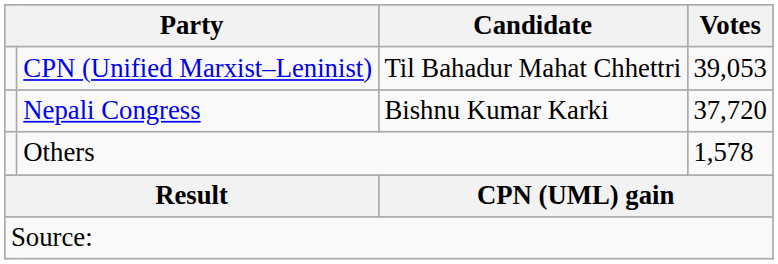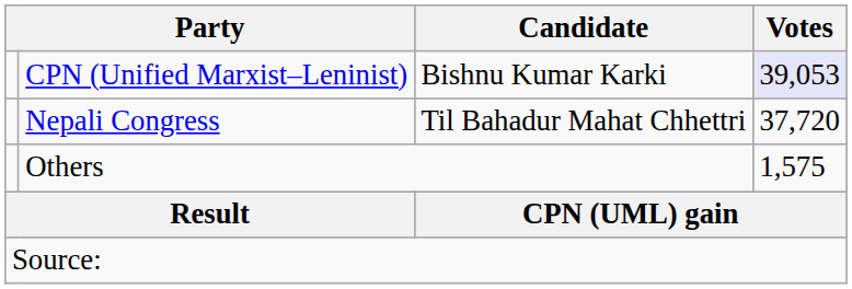CPN (Unified Marxist–Leninist) | Candidate: Til Bahadur Mahat Chhettri -> Bishnu Kumar Karki
CPN (Unified Marxist–Leninist) | Votes: no background -> lavender background
Nepali Congress | Candidate: Bishnu Kumar Karki -> Til Bahadur Mahat Chhettri
Others | Votes: 1,578 -> 1,575
